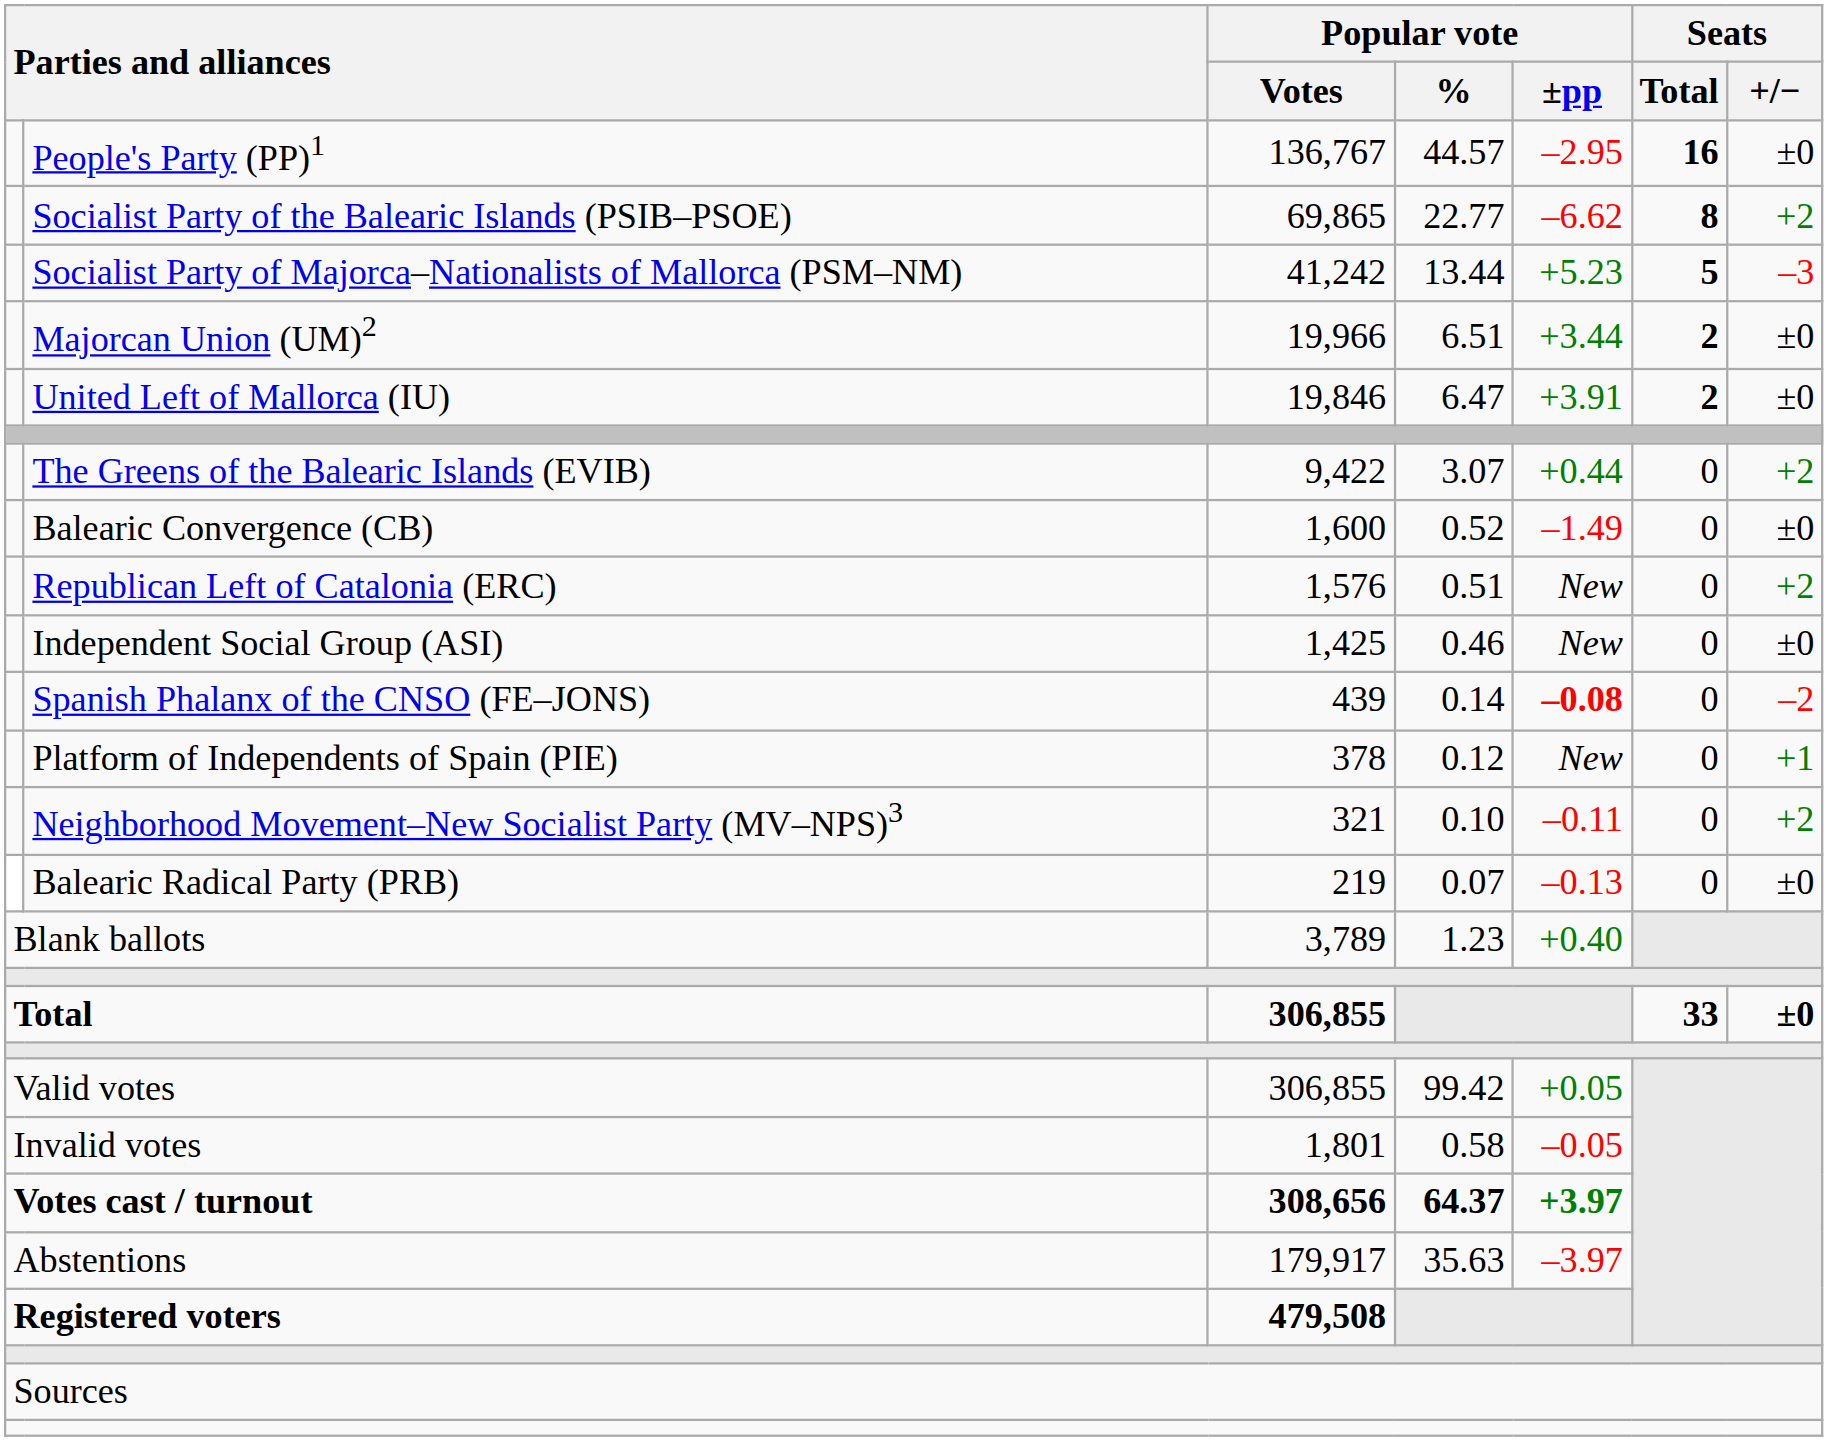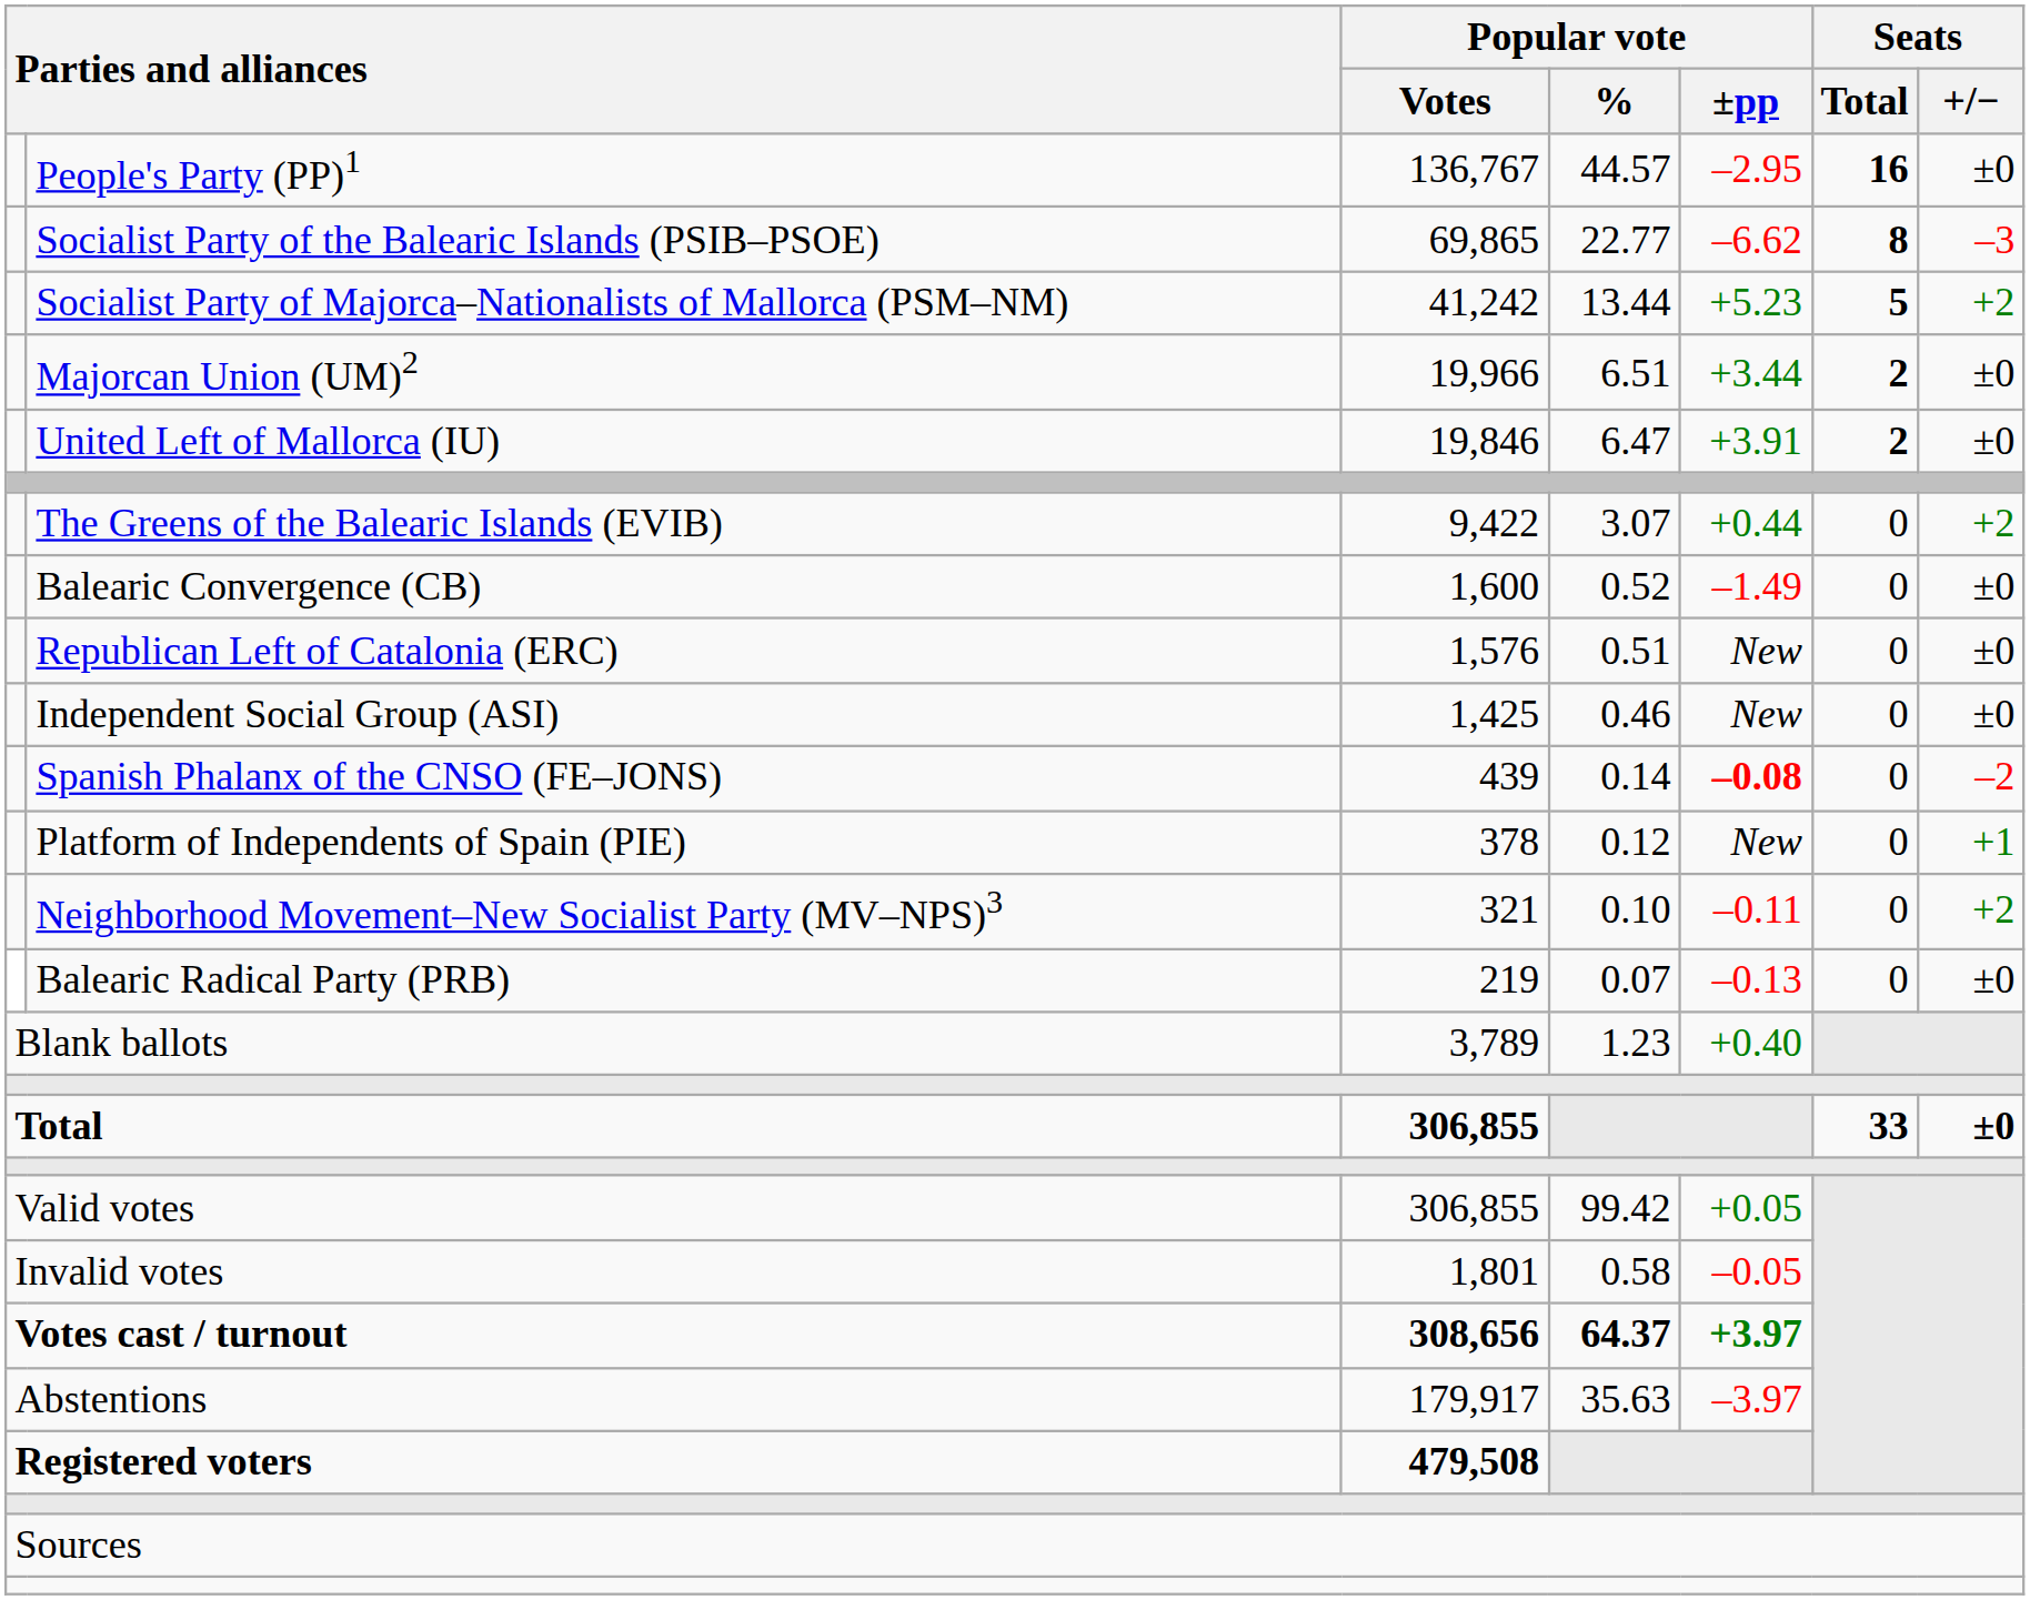Socialist Party of the Balearic Islands (PSIB–PSOE) | Seats / +/−: +2 -> –3
Socialist Party of Majorca–Nationalists of Mallorca (PSM–NM) | Seats / +/−: –3 -> +2
Republican Left of Catalonia (ERC) | Seats / +/−: +2 -> ±0
